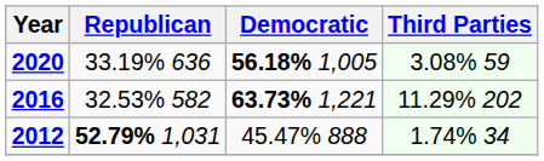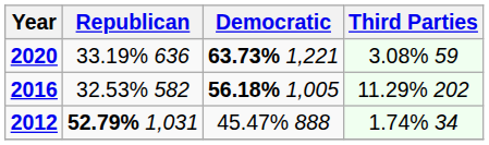2020 | Democratic: 56.18% 1,005 -> 63.73% 1,221
2016 | Democratic: 63.73% 1,221 -> 56.18% 1,005
